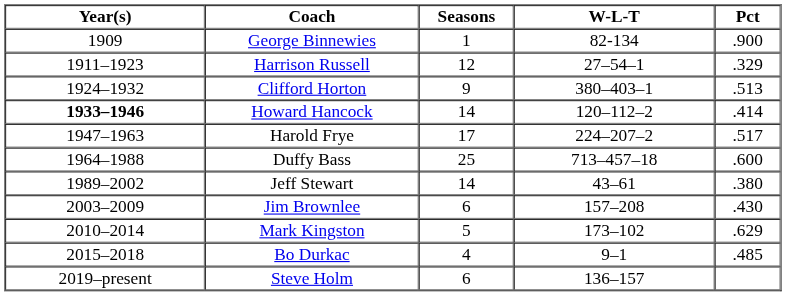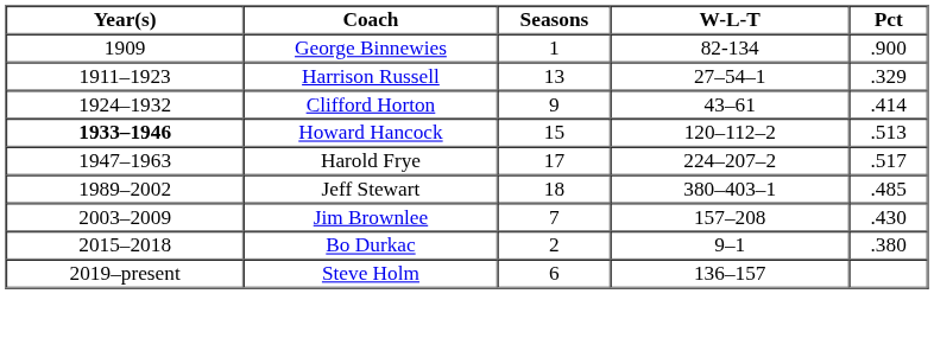Harrison Russell | Seasons: 12 -> 13
Clifford Horton | W-L-T: 380–403–1 -> 43–61
Clifford Horton | Pct: .513 -> .414
Howard Hancock | Seasons: 14 -> 15
Howard Hancock | Pct: .414 -> .513
- row: 1964–1988 | Duffy Bass | 25 | 713–457–18 | .600
Jeff Stewart | Seasons: 14 -> 18
Jeff Stewart | W-L-T: 43–61 -> 380–403–1
Jeff Stewart | Pct: .380 -> .485
Jim Brownlee | Seasons: 6 -> 7
- row: 2010–2014 | Mark Kingston | 5 | 173–102 | .629
Bo Durkac | Seasons: 4 -> 2
Bo Durkac | Pct: .485 -> .380
